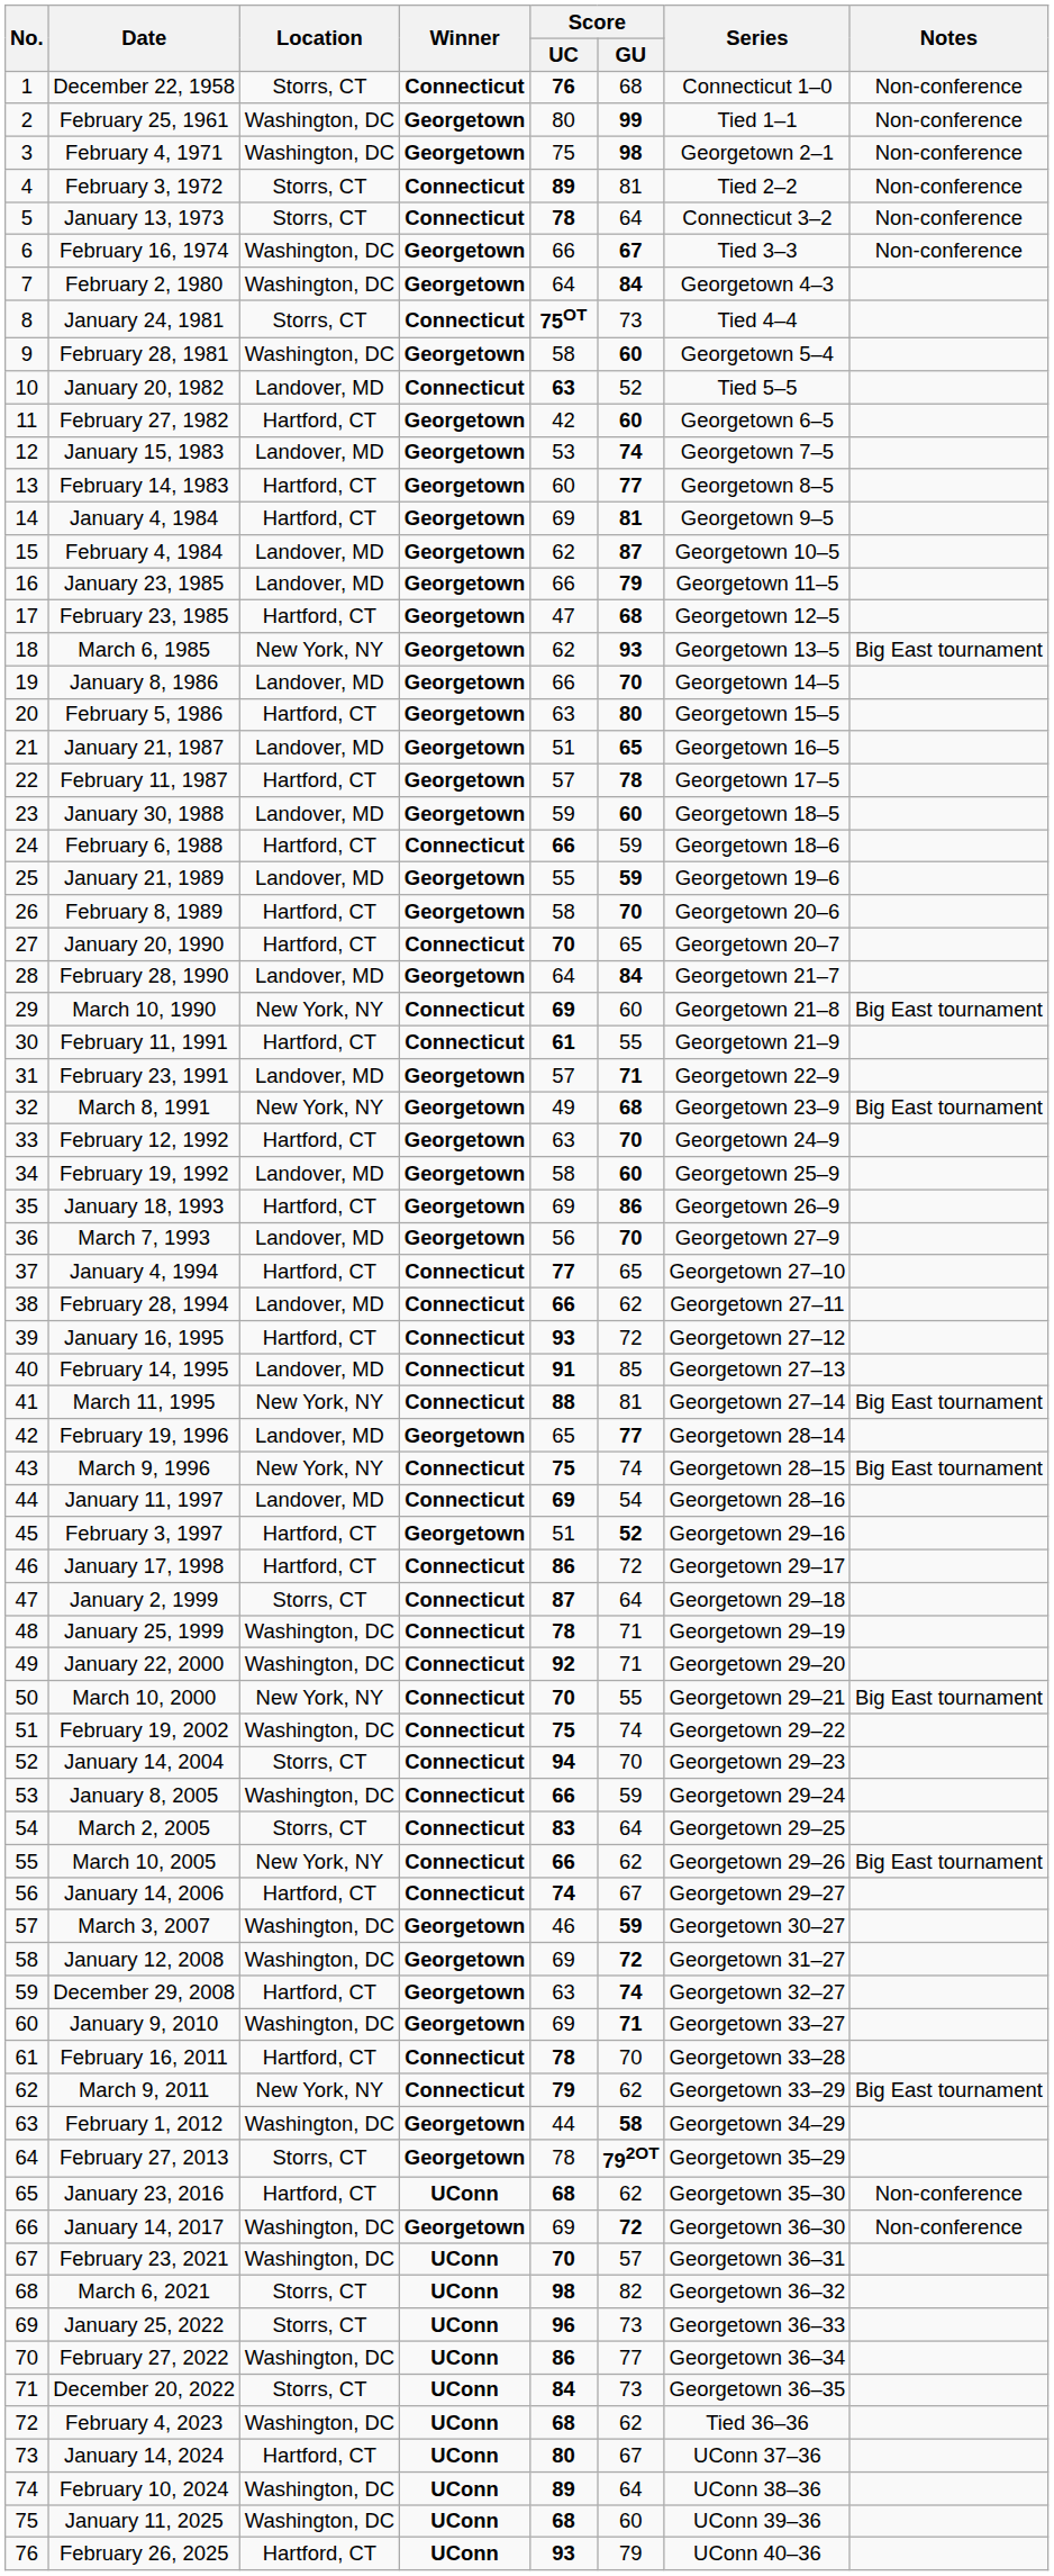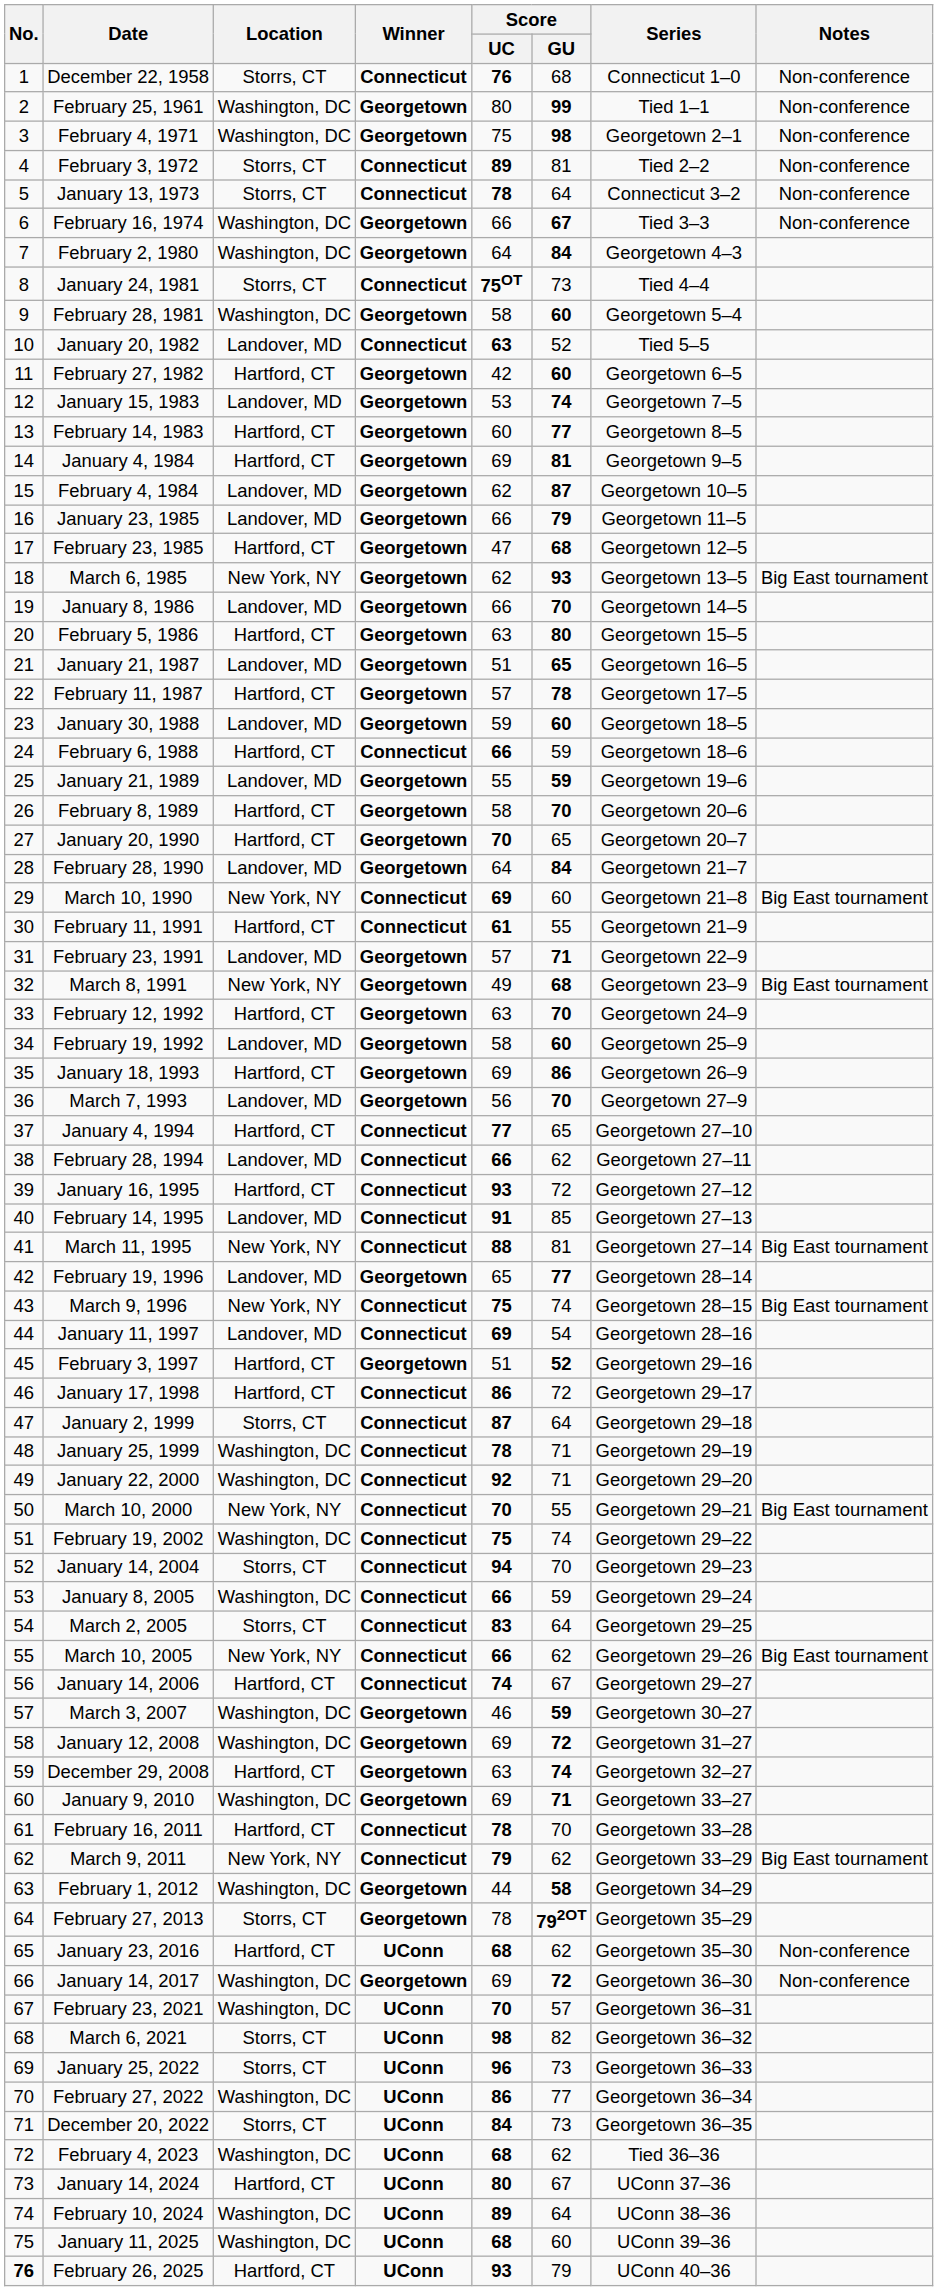January 20, 1990 | Winner: Connecticut -> Georgetown
February 26, 2025 | No.: normal -> bold
